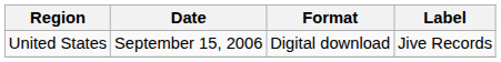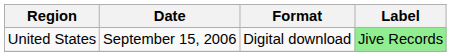United States | Label: no background -> lightgreen background
